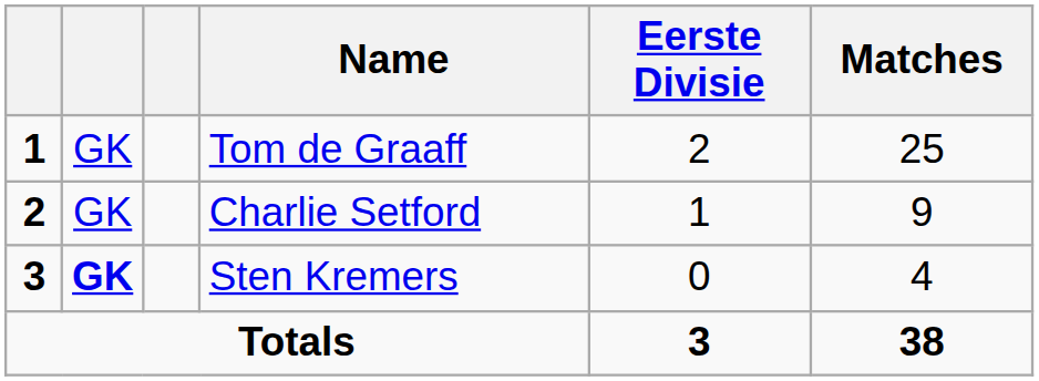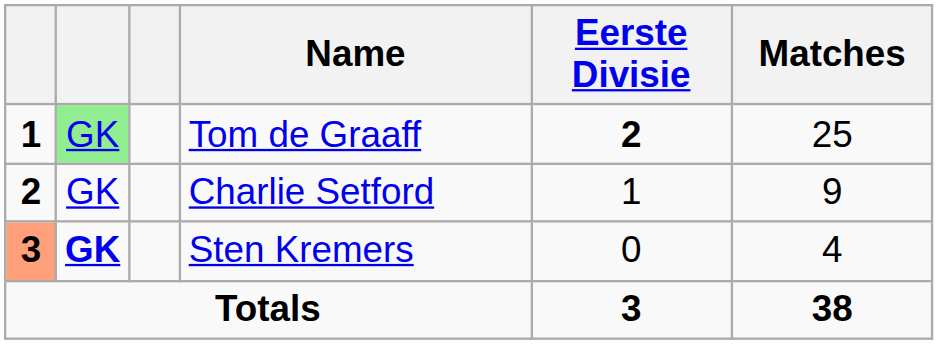Tom de Graaff | column 2: no background -> lightgreen background
Tom de Graaff | Eerste Divisie: normal -> bold
Sten Kremers | column 1: no background -> lightsalmon background
